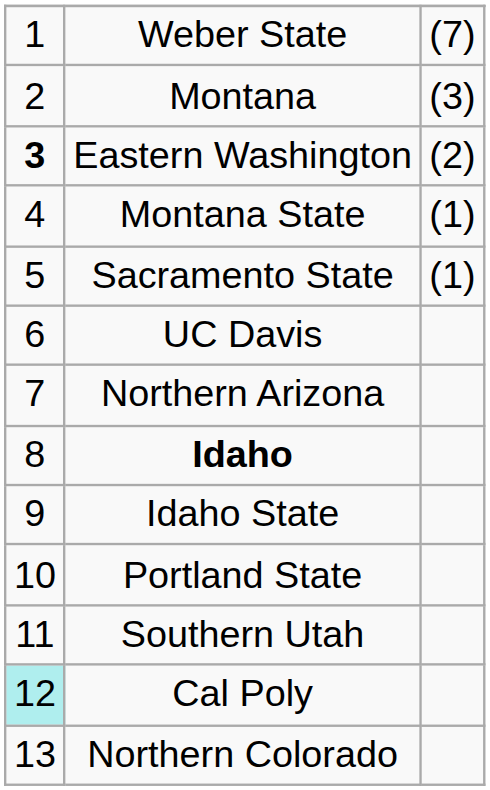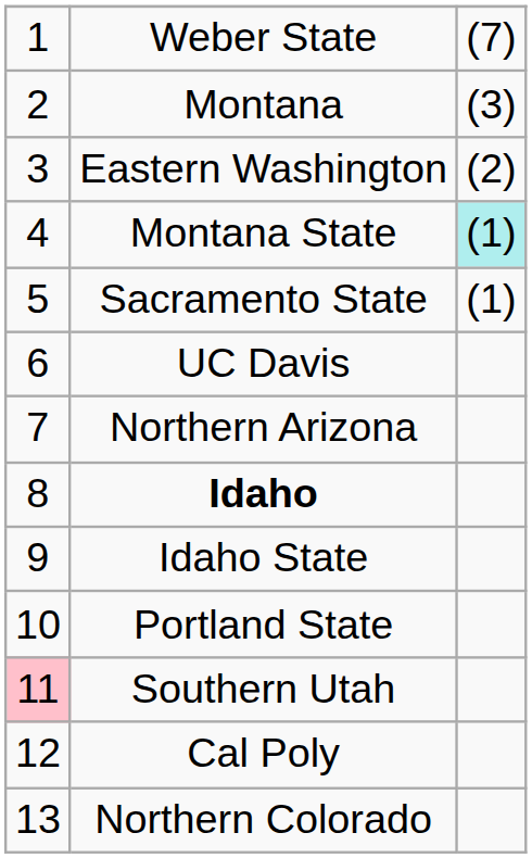Eastern Washington | column 1: bold -> normal
Montana State | column 3: no background -> paleturquoise background
Southern Utah | column 1: no background -> pink background
Cal Poly | column 1: paleturquoise background -> no background
